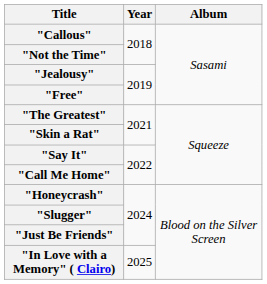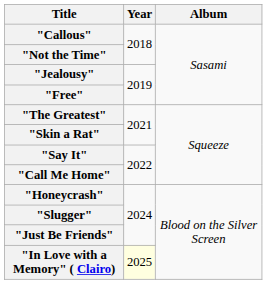"In Love with a Memory" ( Clairo) | Year: no background -> lightyellow background
